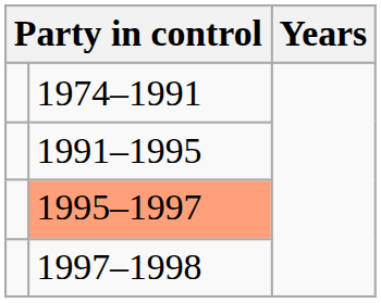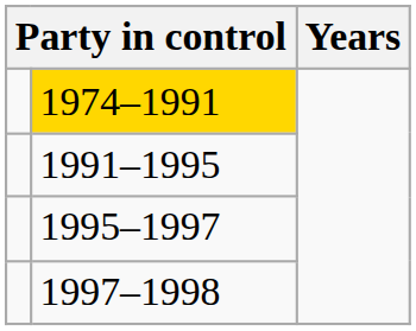1974–1991 | column 2: no background -> gold background
1995–1997 | column 2: lightsalmon background -> no background
